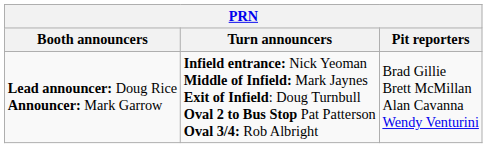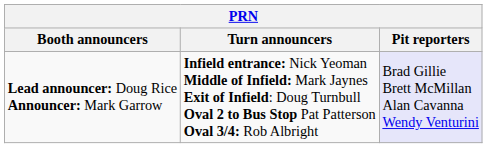Lead announcer: Doug Rice Announcer: Mark Garrow | Pit reporters: no background -> lavender background
